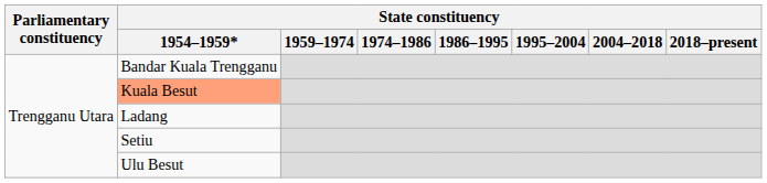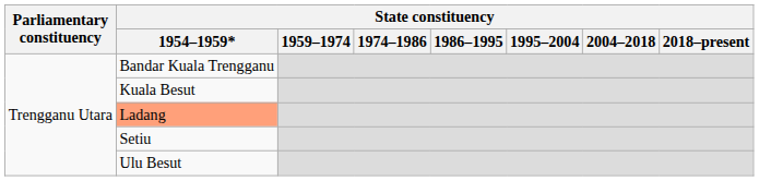Kuala Besut | State constituency / 1954–1959*: lightsalmon background -> no background
Ladang | State constituency / 1954–1959*: no background -> lightsalmon background
